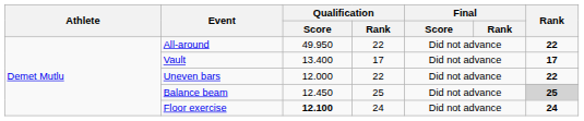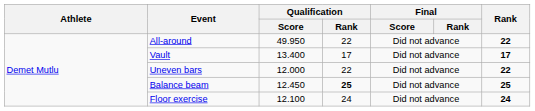Balance beam | Qualification / Rank: normal -> bold
Balance beam | Rank: lightgrey background -> no background
Floor exercise | Qualification / Score: bold -> normal
